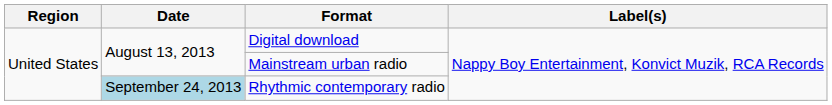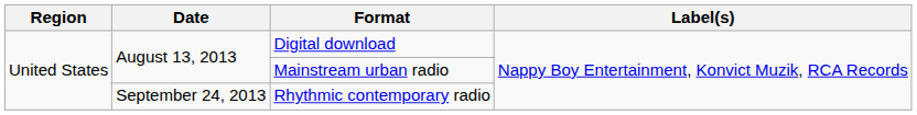Rhythmic contemporary radio | Date: lightblue background -> no background
